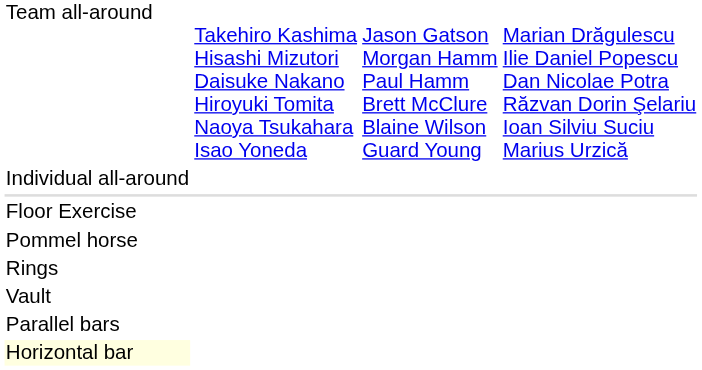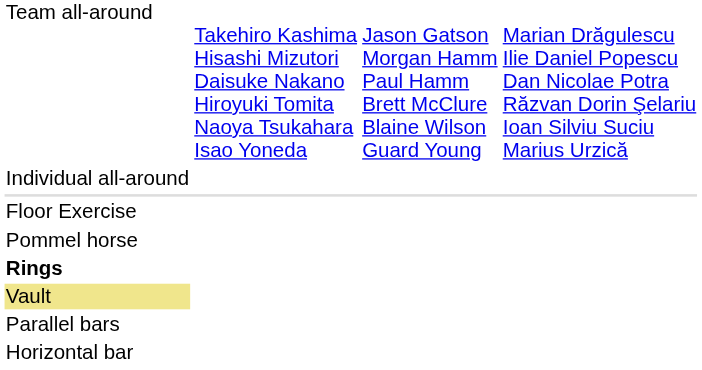Rings | column 1: normal -> bold
Vault | column 1: no background -> khaki background
Horizontal bar | column 1: lightyellow background -> no background
